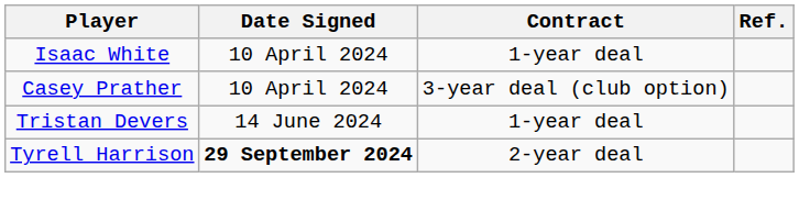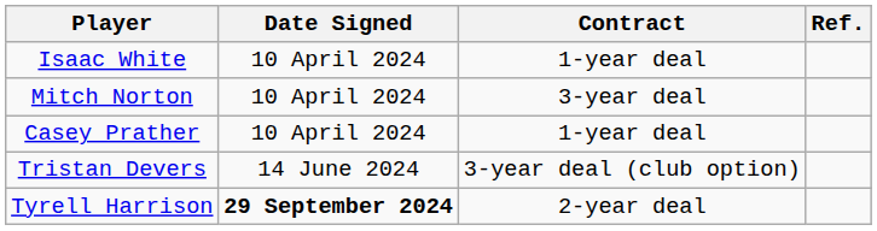+ row: Mitch Norton | 10 April 2024 | 3-year deal
Casey Prather | Contract: 3-year deal (club option) -> 1-year deal
Tristan Devers | Contract: 1-year deal -> 3-year deal (club option)
